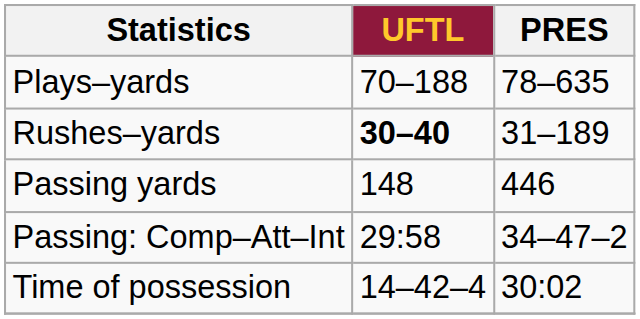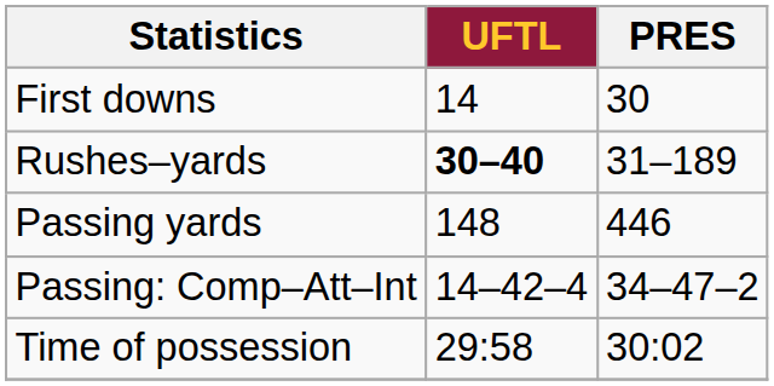+ row: First downs | 14 | 30
- row: Plays–yards | 70–188 | 78–635
Passing: Comp–Att–Int | UFTL: 29:58 -> 14–42–4
Time of possession | UFTL: 14–42–4 -> 29:58
